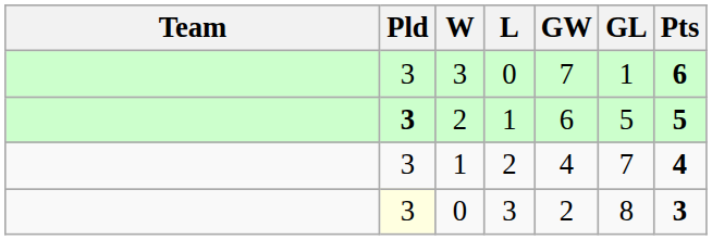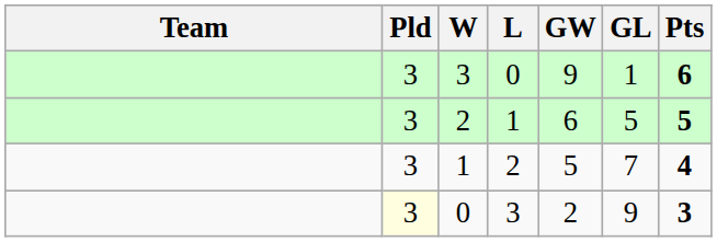row 2 | GW: 7 -> 9
row 3 | Pld: bold -> normal
row 4 | GW: 4 -> 5
row 5 | GL: 8 -> 9
